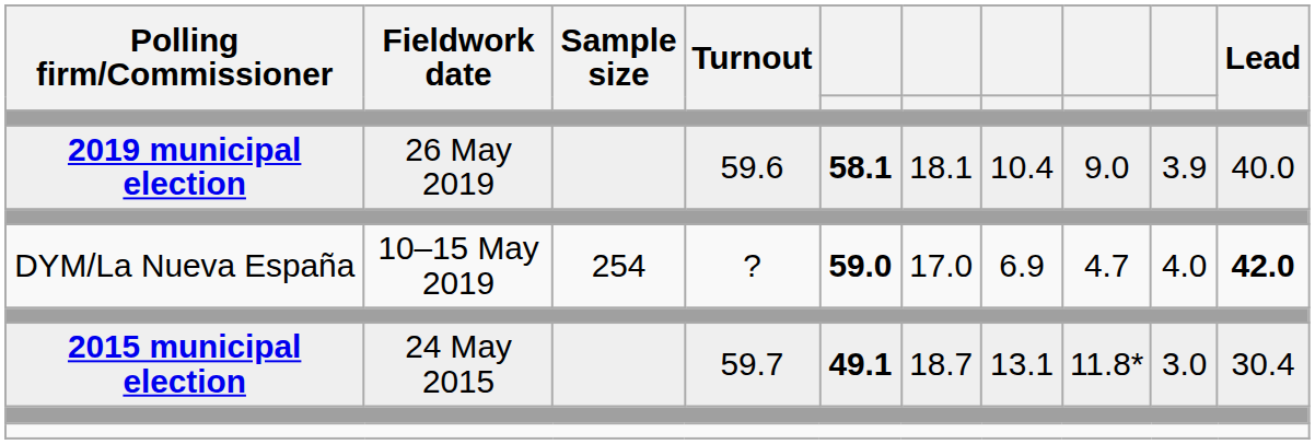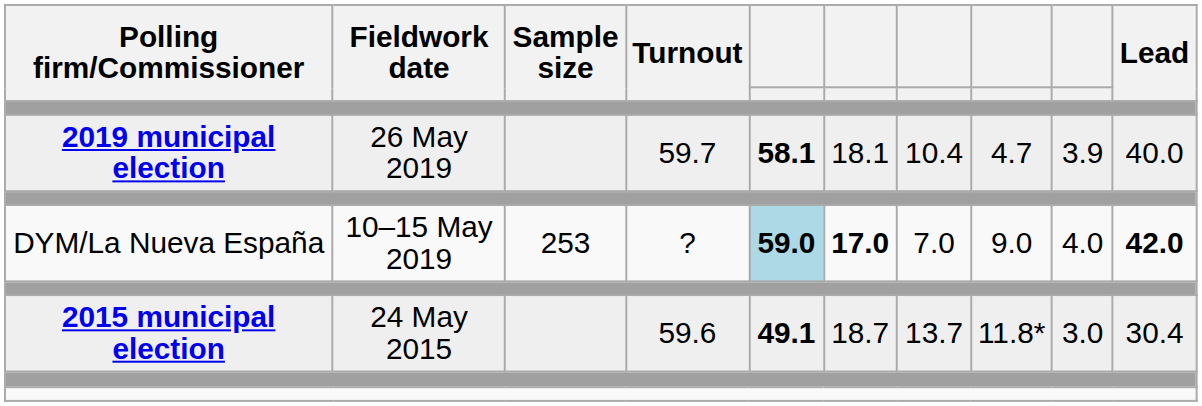2019 municipal election | Turnout: 59.6 -> 59.7
2019 municipal election | column 8: 9.0 -> 4.7
DYM/La Nueva España | Sample size: 254 -> 253
DYM/La Nueva España | column 5: no background -> lightblue background
DYM/La Nueva España | column 6: normal -> bold
DYM/La Nueva España | column 7: 6.9 -> 7.0
DYM/La Nueva España | column 8: 4.7 -> 9.0
2015 municipal election | Turnout: 59.7 -> 59.6
2015 municipal election | column 7: 13.1 -> 13.7
